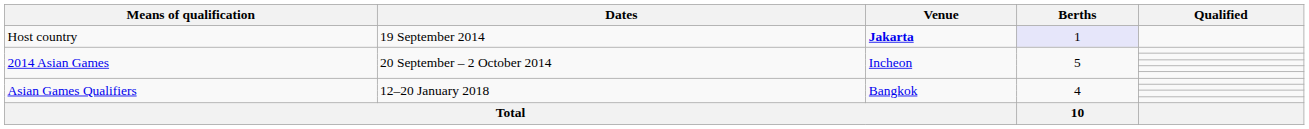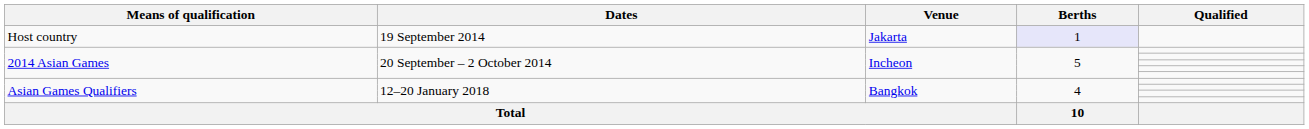Host country | Venue: bold -> normal
